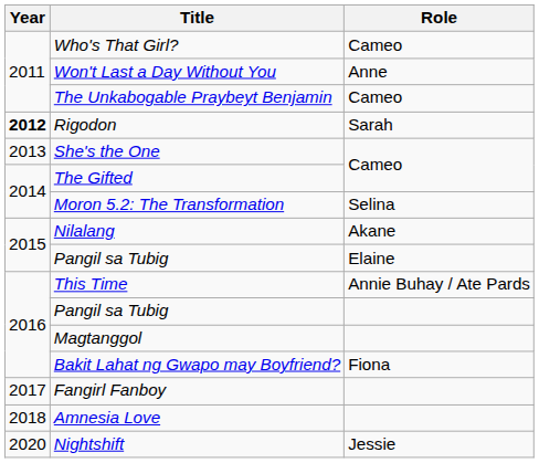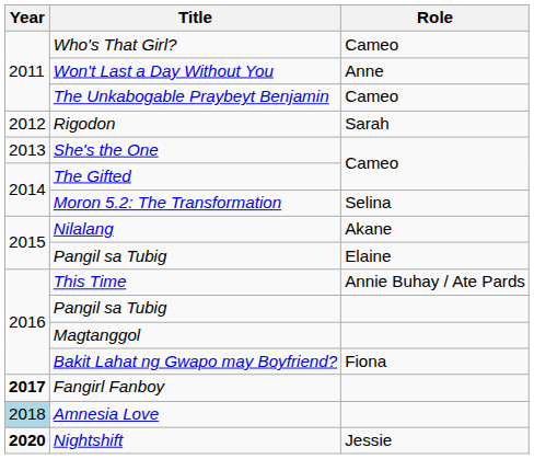Rigodon | Year: bold -> normal
Fangirl Fanboy | Year: normal -> bold
Amnesia Love | Year: no background -> lightblue background
Nightshift | Year: normal -> bold
